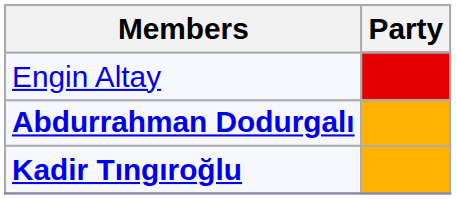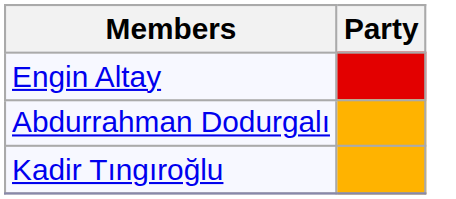Abdurrahman Dodurgalı | Members: bold -> normal
Kadir Tıngıroğlu | Members: bold -> normal
